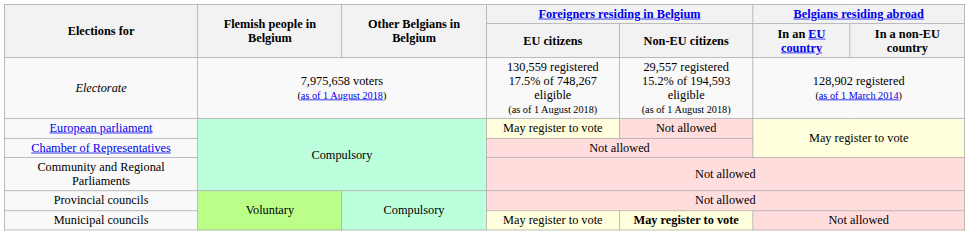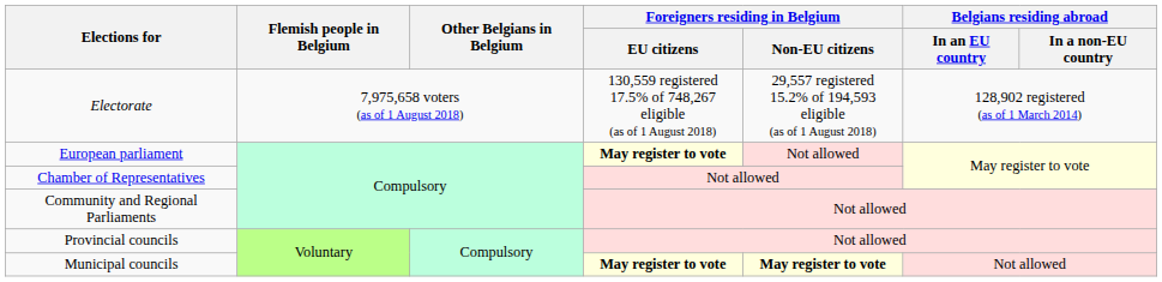European parliament | Foreigners residing in Belgium / EU citizens: normal -> bold
Municipal councils | Foreigners residing in Belgium / EU citizens: normal -> bold
